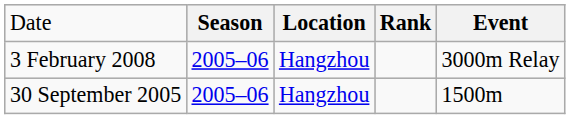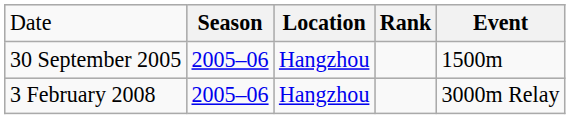rows swapped: 30 September 2005 <-> 3 February 2008
